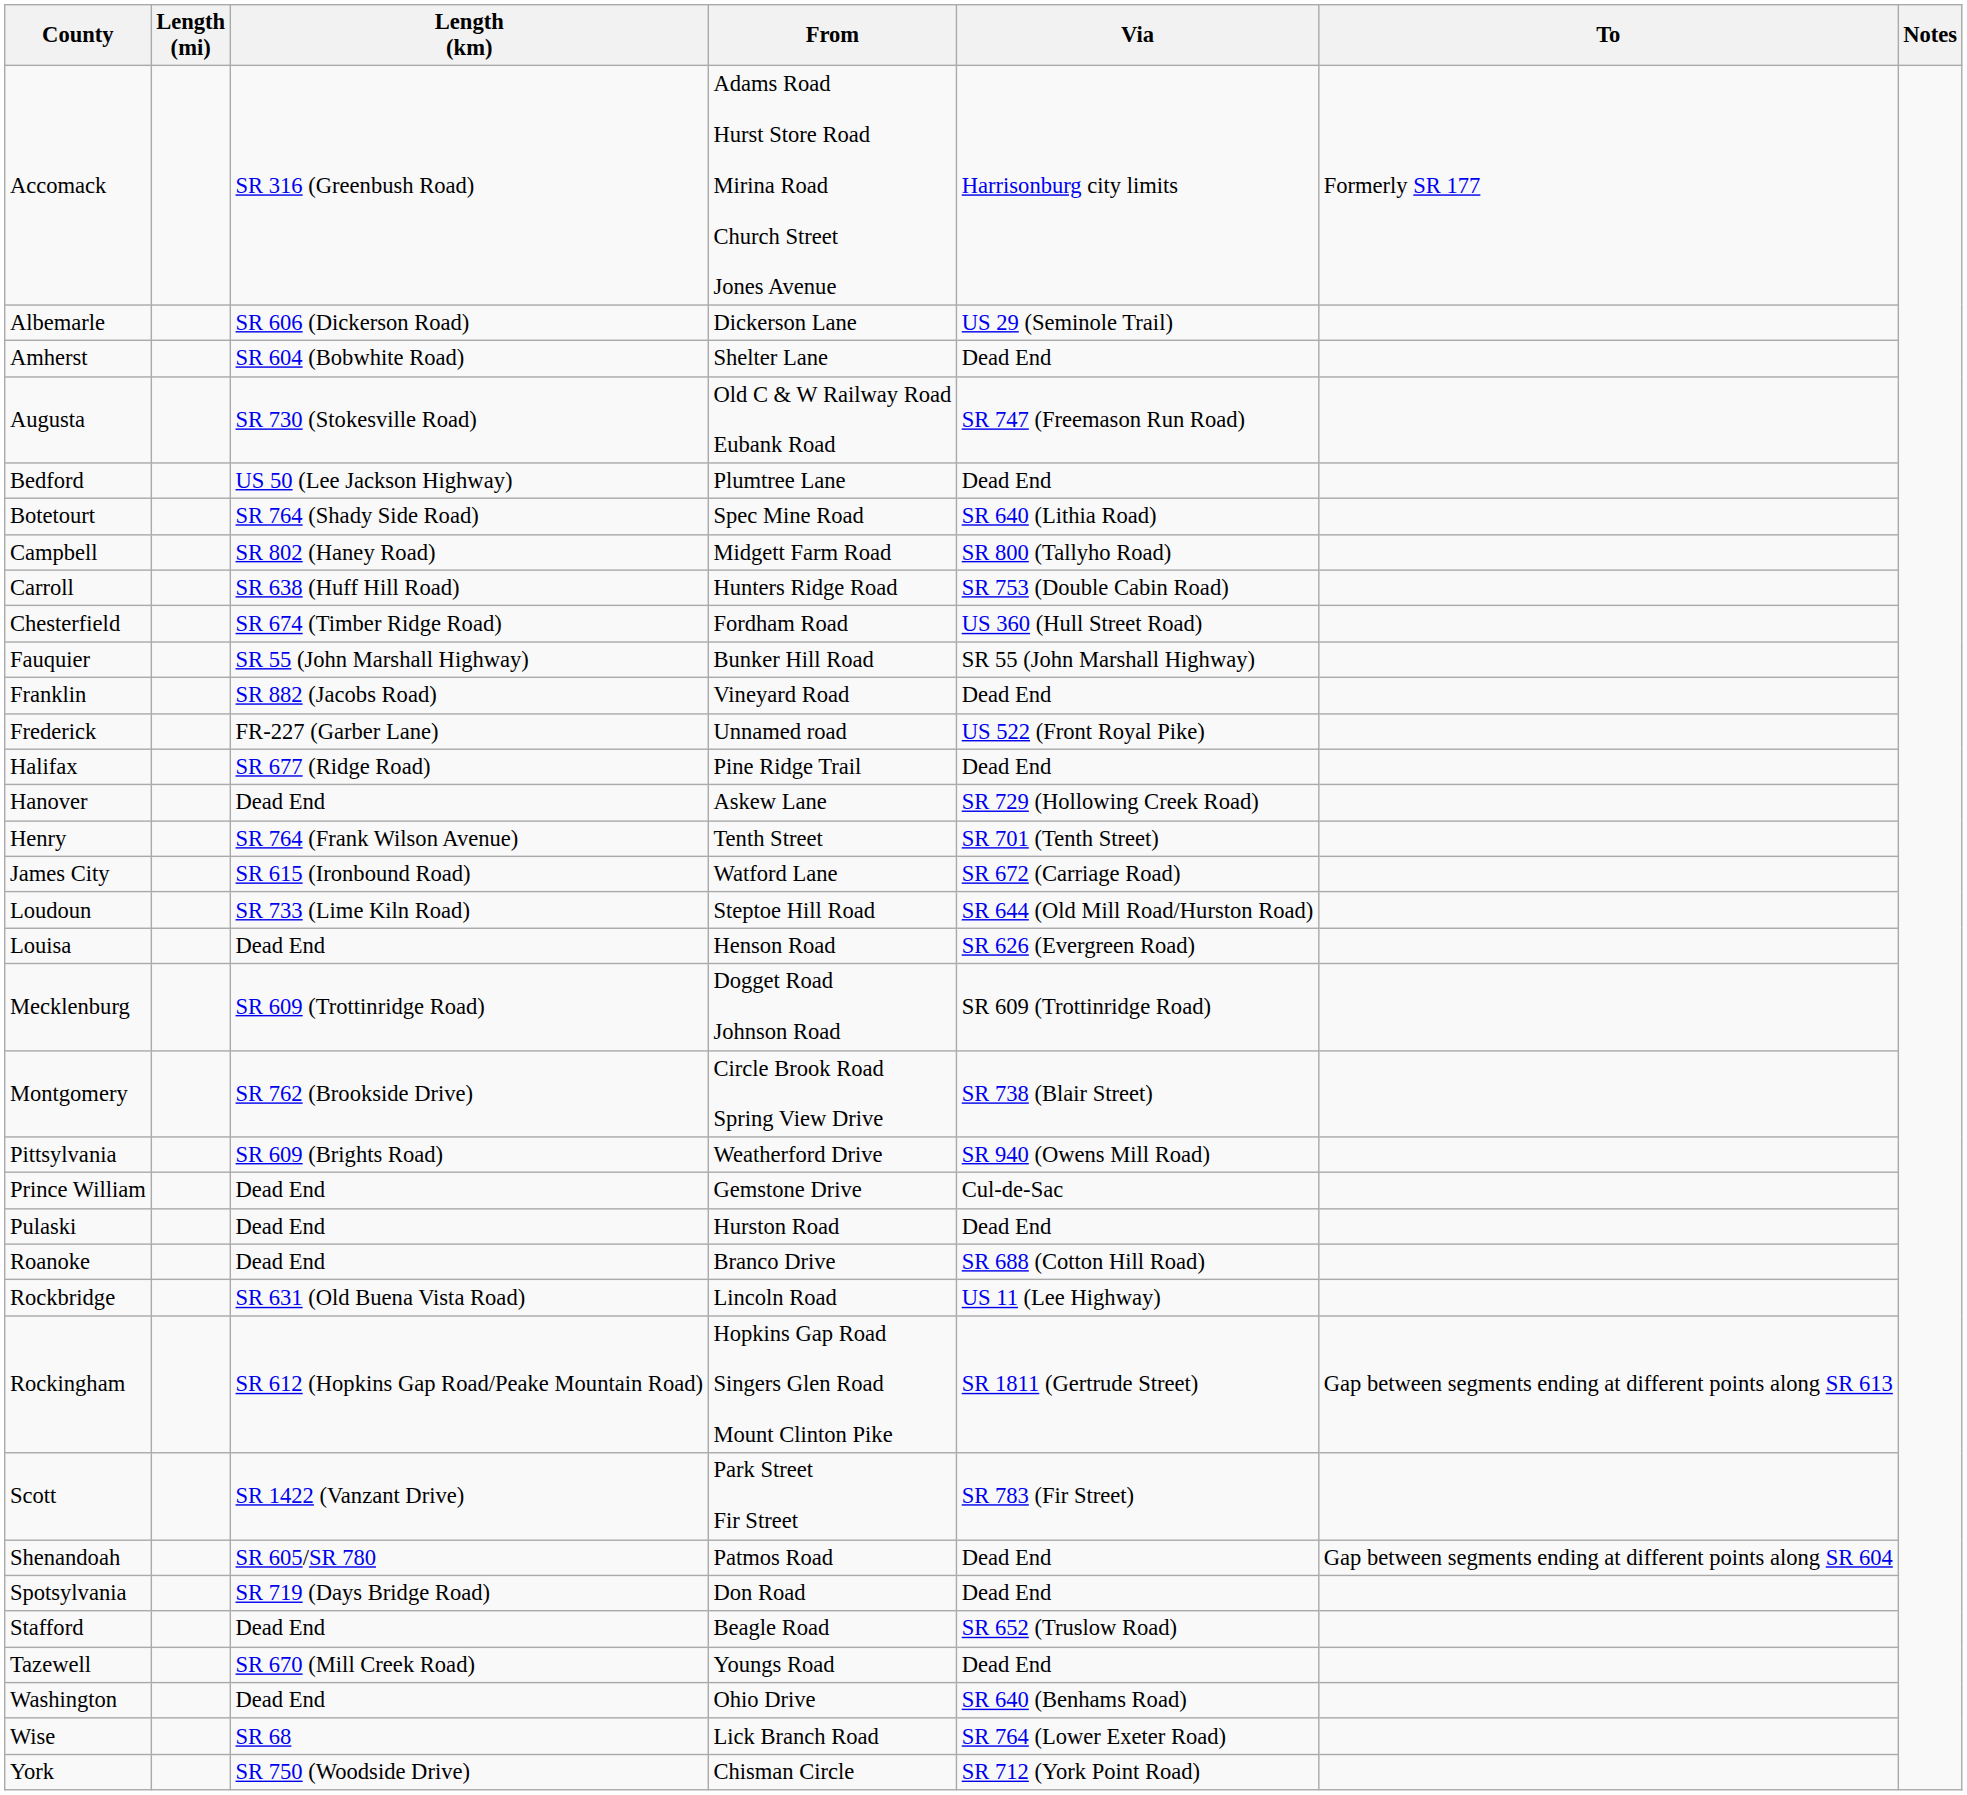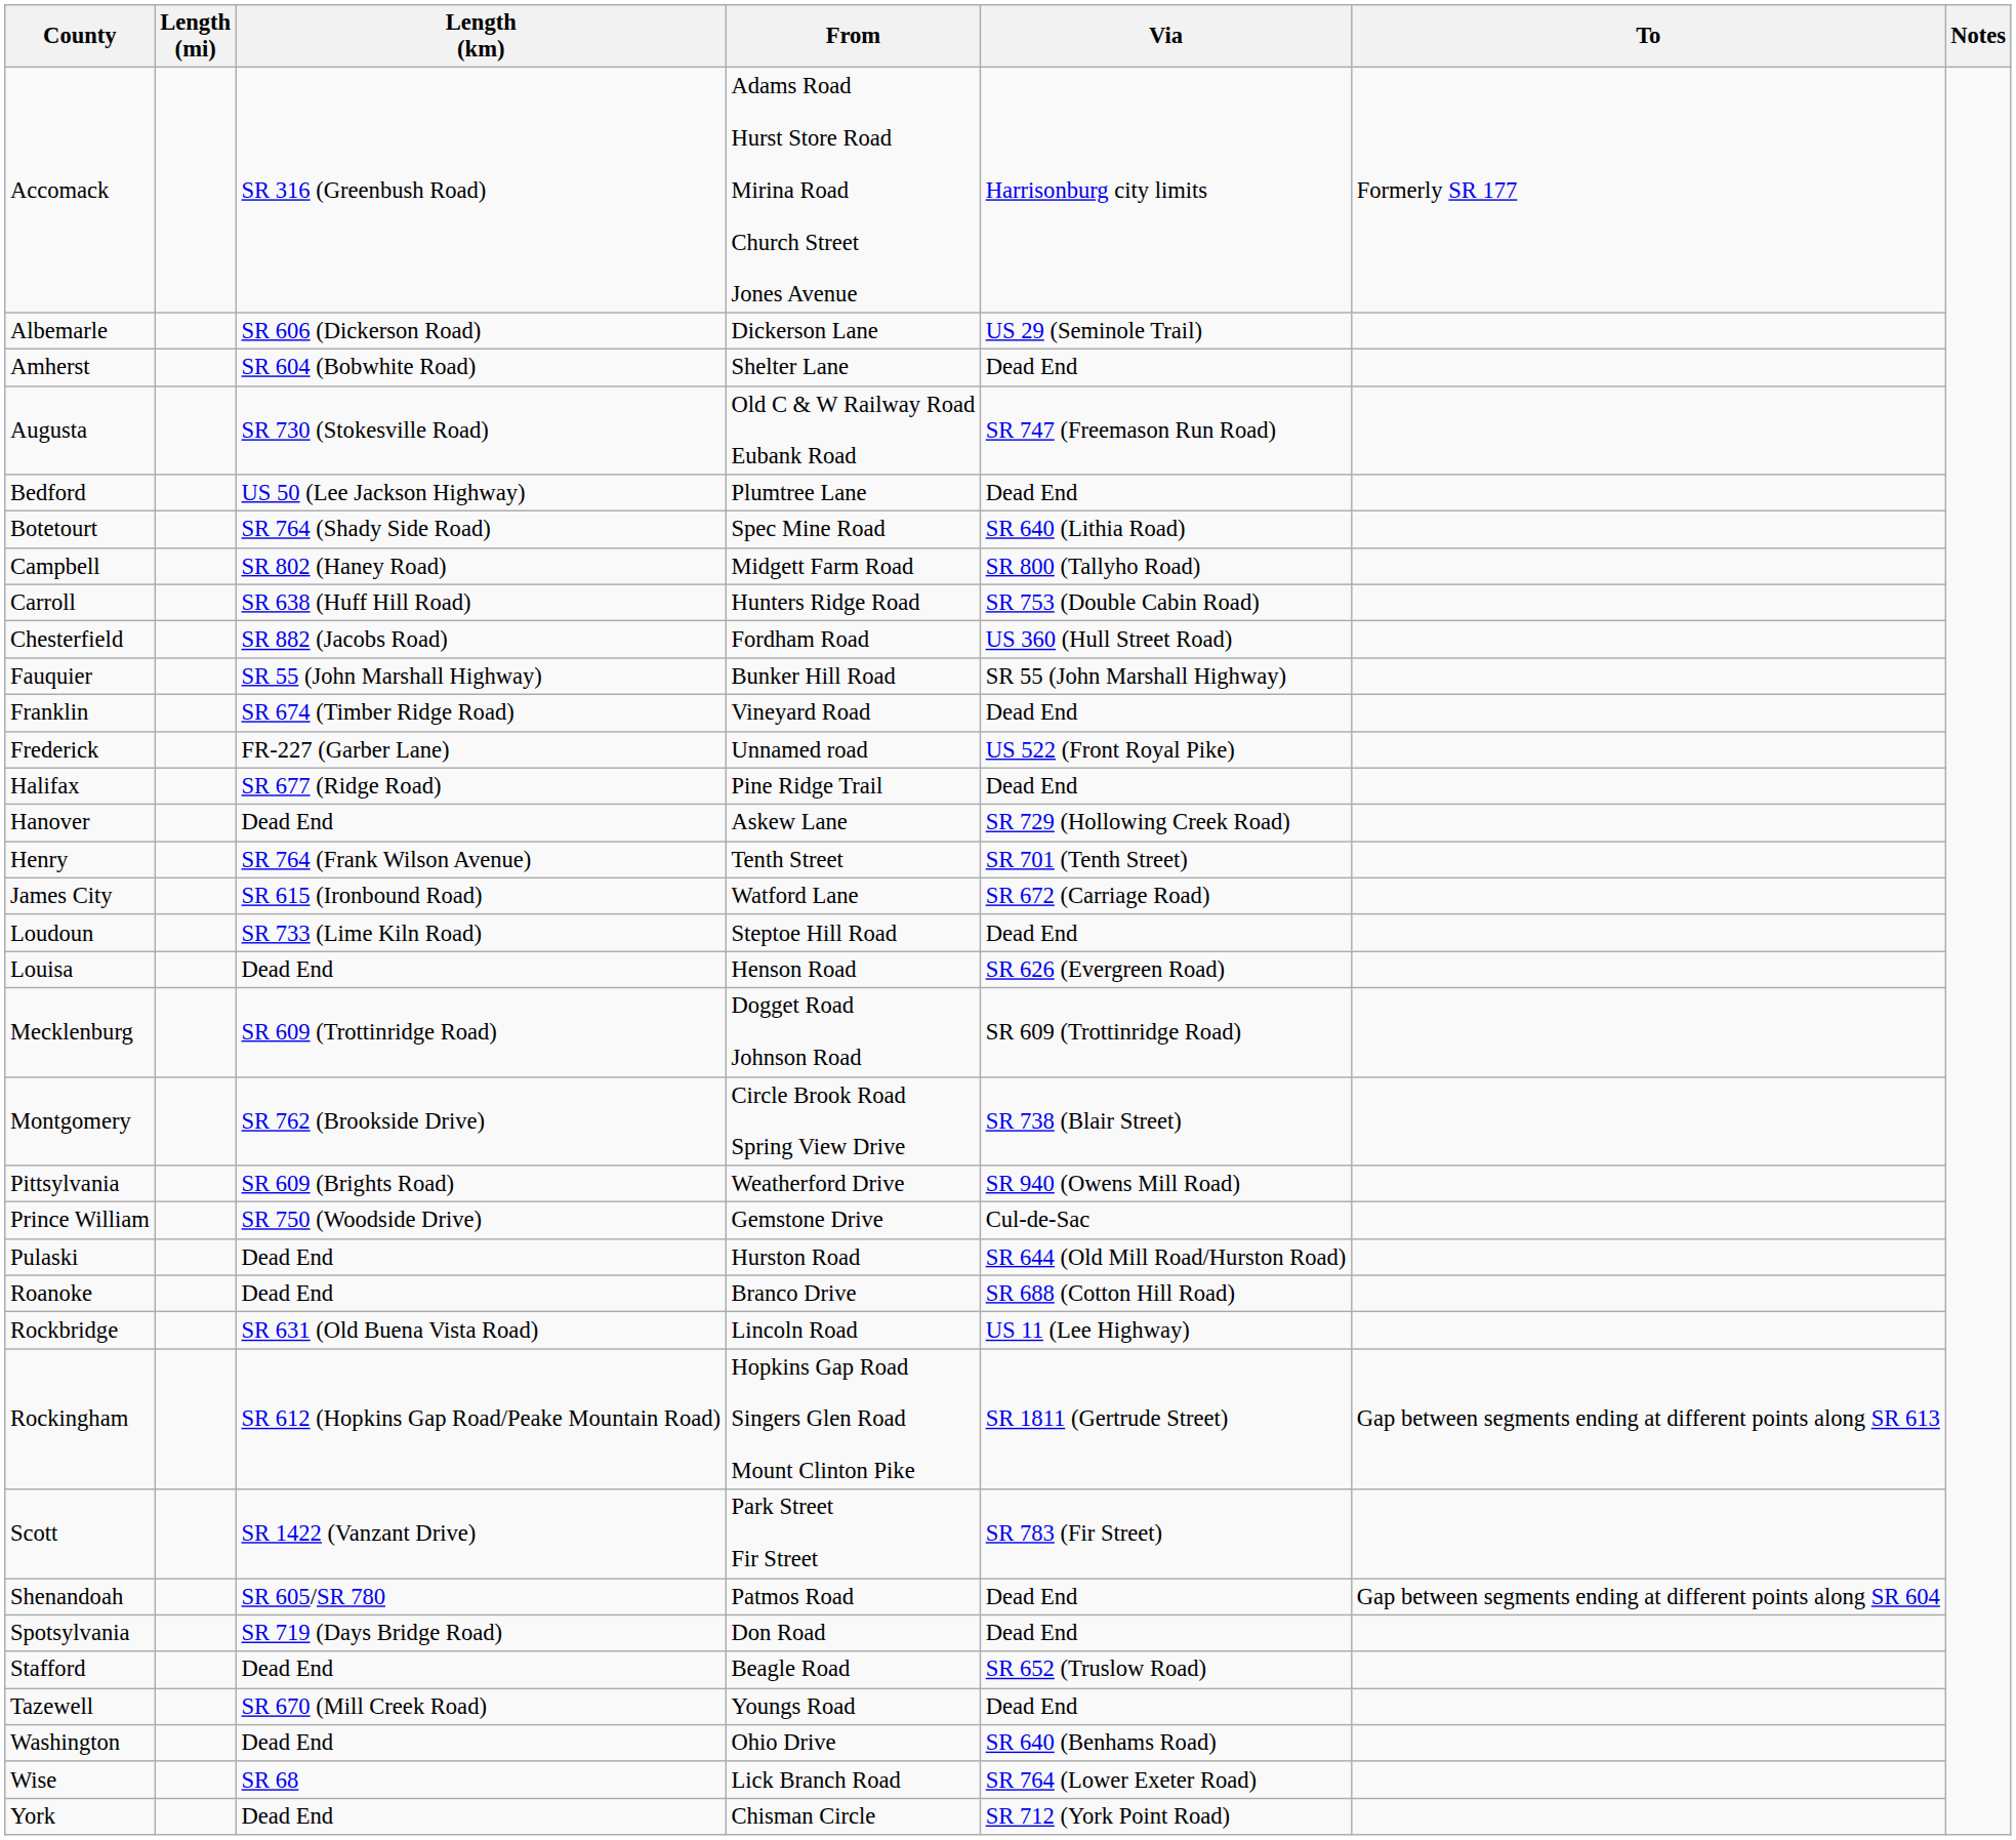Chesterfield | Length (km): SR 674 (Timber Ridge Road) -> SR 882 (Jacobs Road)
Franklin | Length (km): SR 882 (Jacobs Road) -> SR 674 (Timber Ridge Road)
Loudoun | Via: SR 644 (Old Mill Road/Hurston Road) -> Dead End
Prince William | Length (km): Dead End -> SR 750 (Woodside Drive)
Pulaski | Via: Dead End -> SR 644 (Old Mill Road/Hurston Road)
York | Length (km): SR 750 (Woodside Drive) -> Dead End
